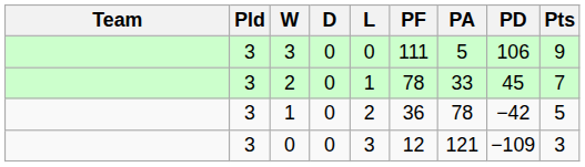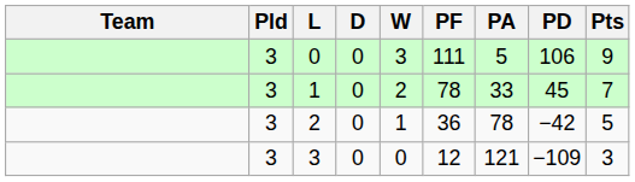columns swapped: W <-> L
